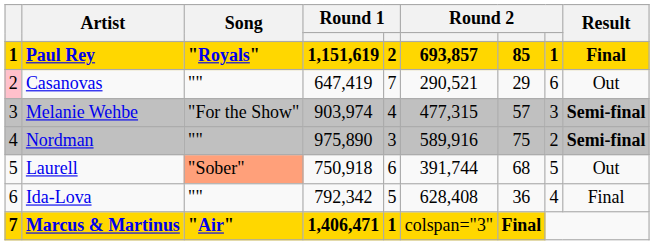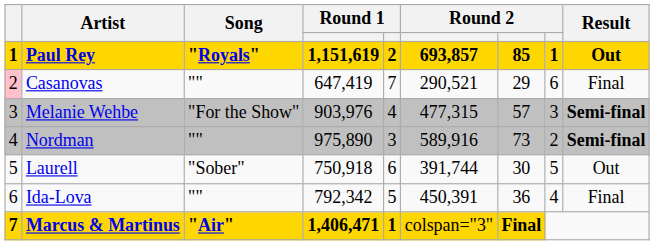Paul Rey | Result: Final -> Out
Casanovas | Result: Out -> Final
Melanie Wehbe | column 4: 903,974 -> 903,976
Nordman | column 7: 75 -> 73
Laurell | Song: lightsalmon background -> no background
Laurell | column 7: 68 -> 30
Ida-Lova | column 6: 628,408 -> 450,391
